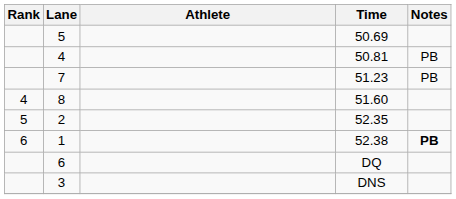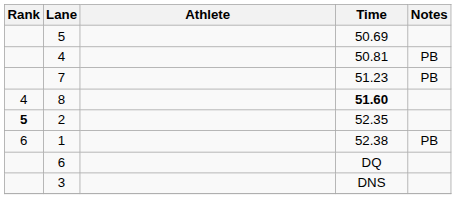8 | Time: normal -> bold
2 | Rank: normal -> bold
1 | Notes: bold -> normal
